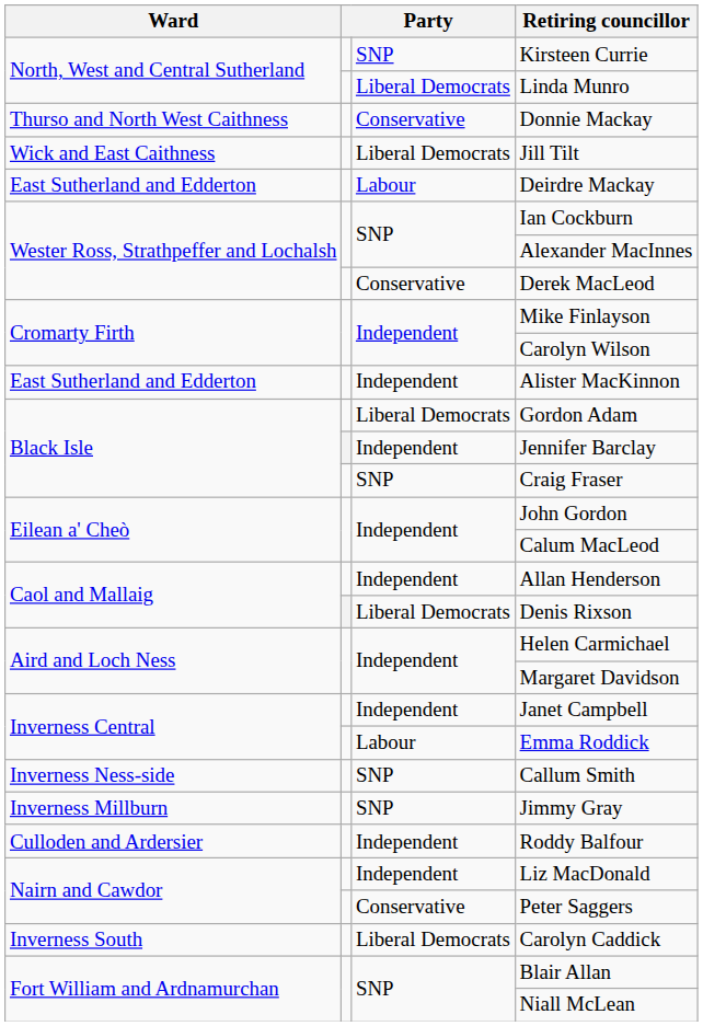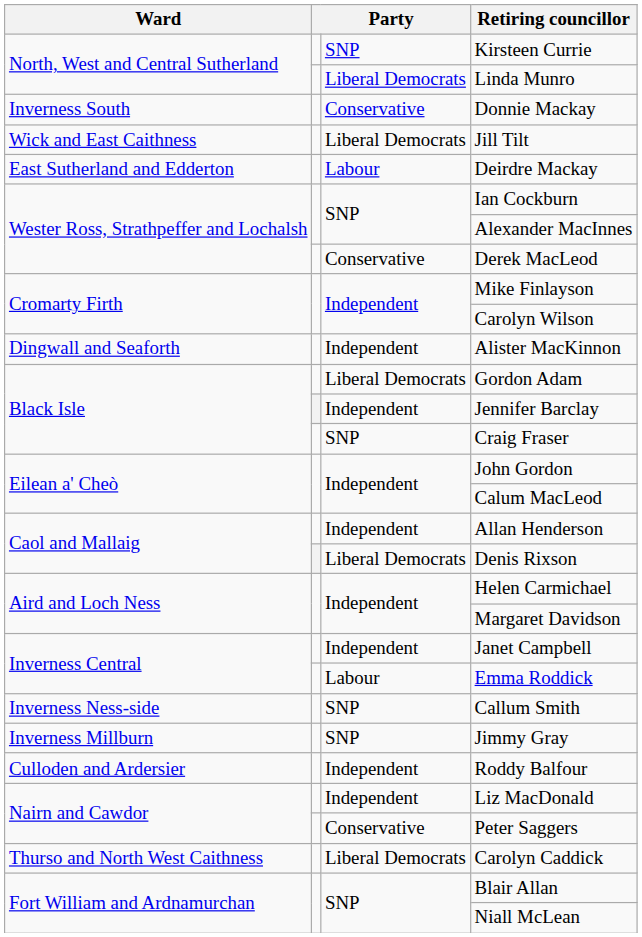Donnie Mackay | Ward: Thurso and North West Caithness -> Inverness South
Alister MacKinnon | Ward: East Sutherland and Edderton -> Dingwall and Seaforth
Carolyn Caddick | Ward: Inverness South -> Thurso and North West Caithness
